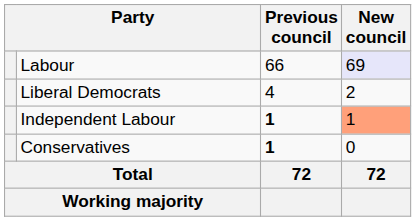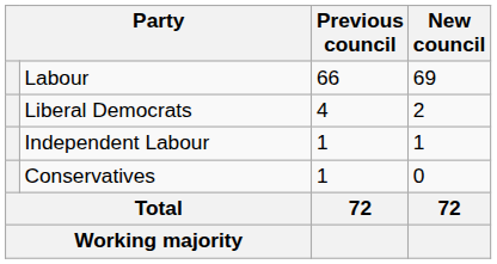Labour | New council: lavender background -> no background
Independent Labour | Previous council: bold -> normal
Independent Labour | New council: lightsalmon background -> no background
Conservatives | Previous council: bold -> normal
